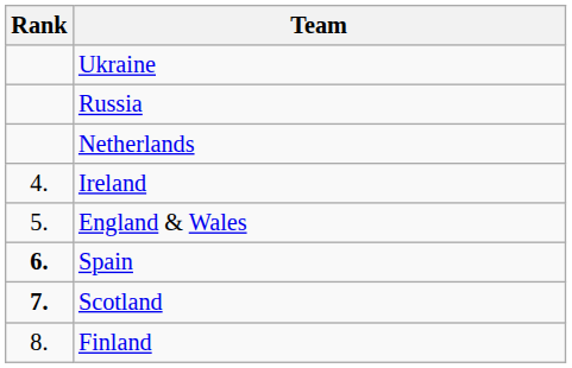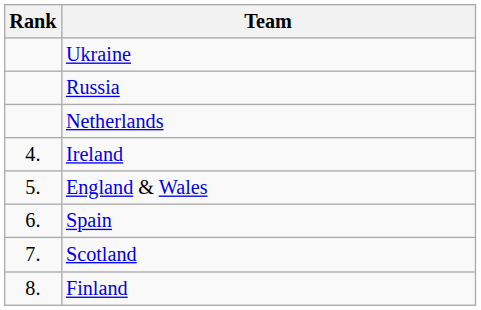Spain | Rank: bold -> normal
Scotland | Rank: bold -> normal
